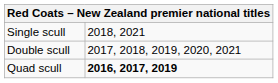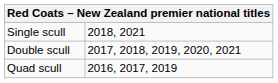Quad scull | column 2: bold -> normal
